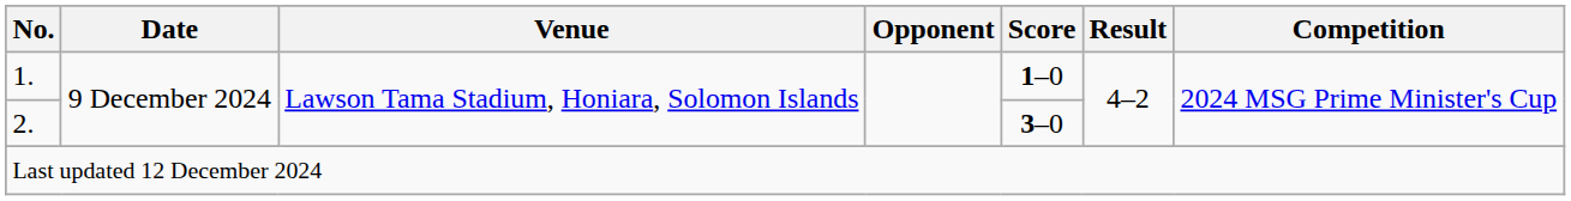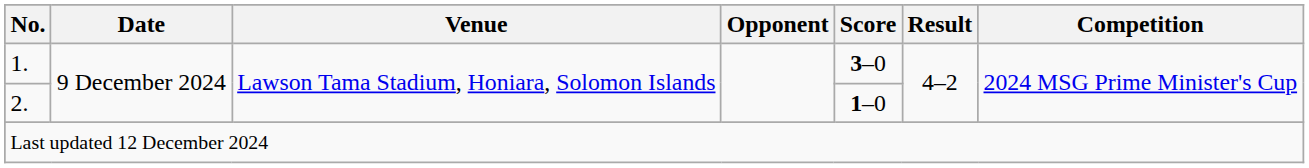1. | Score: 1–0 -> 3–0
2. | Score: 3–0 -> 1–0
